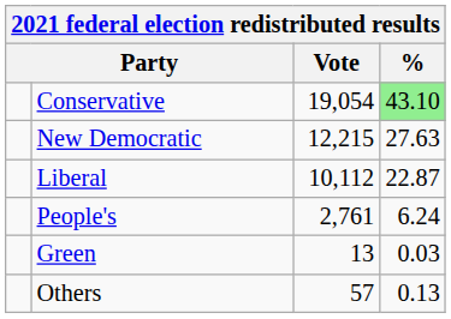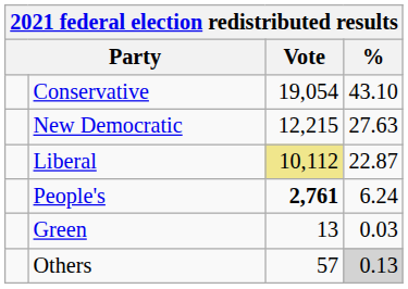Conservative | %: lightgreen background -> no background
Liberal | Vote: no background -> khaki background
People's | Vote: normal -> bold
Others | %: no background -> lightgrey background
